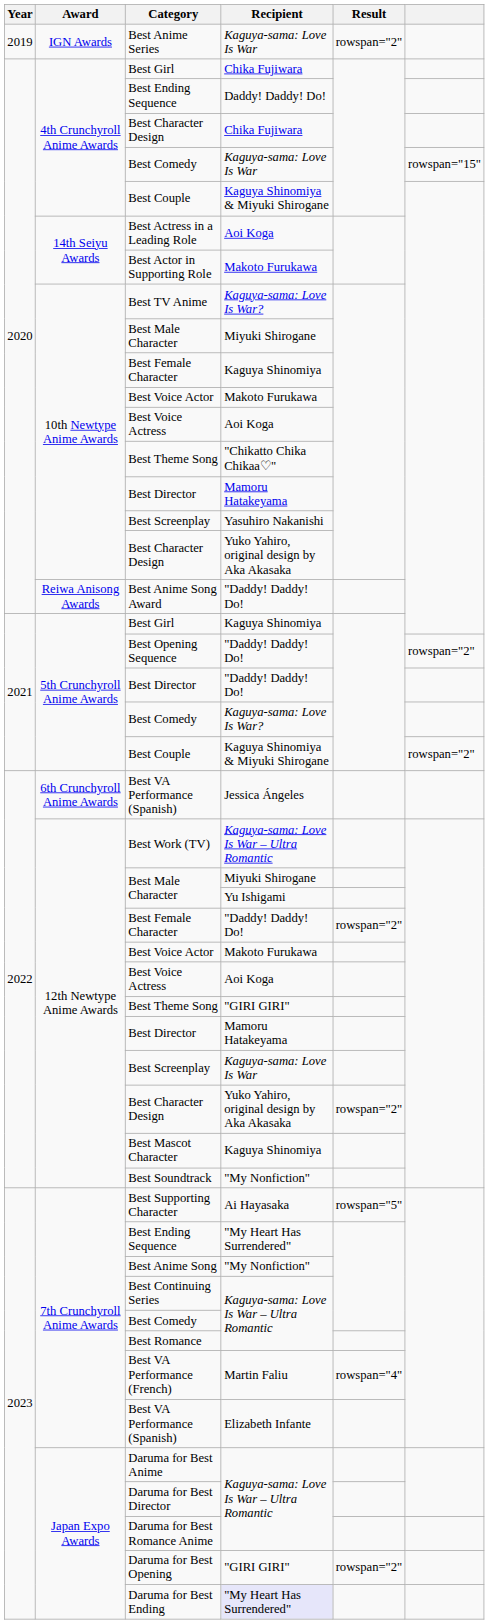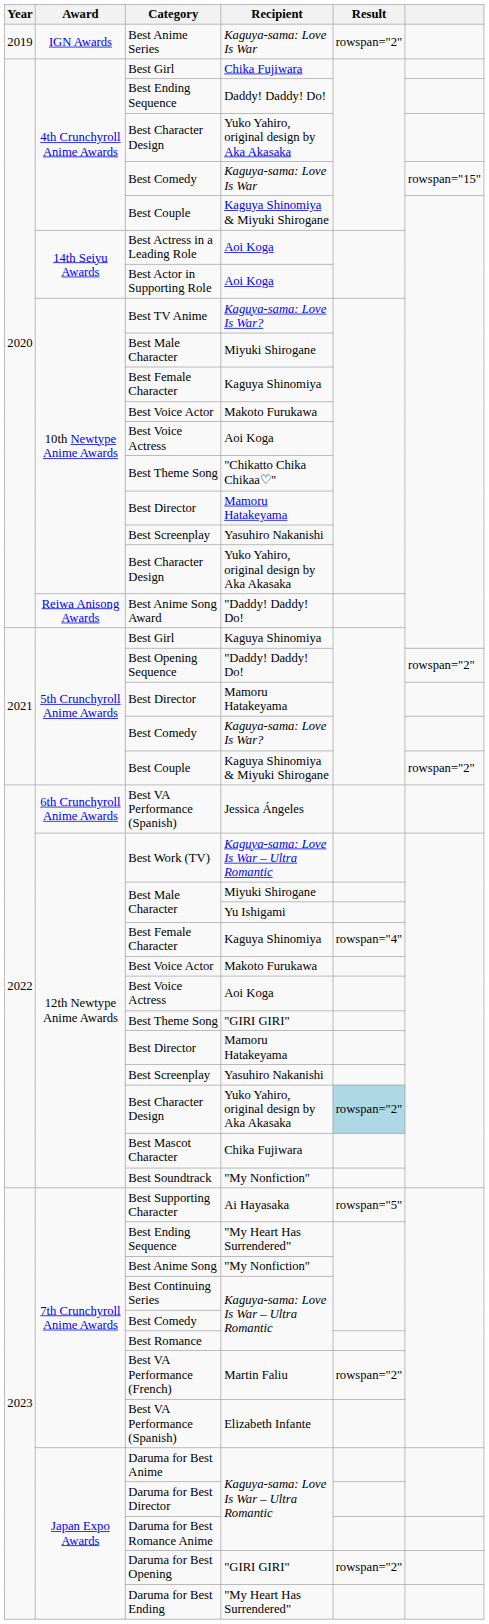4th Crunchyroll Anime Awards / Best Character Design | Recipient: Chika Fujiwara -> Yuko Yahiro, original design by Aka Akasaka
Best Actor in Supporting Role | Recipient: Makoto Furukawa -> Aoi Koga
5th Crunchyroll Anime Awards / Best Director | Recipient: "Daddy! Daddy! Do! -> Mamoru Hatakeyama
12th Newtype Anime Awards / Best Female Character | Recipient: "Daddy! Daddy! Do! -> Kaguya Shinomiya
12th Newtype Anime Awards / Best Female Character | Result: rowspan="2" -> rowspan="4"
12th Newtype Anime Awards / Best Screenplay | Recipient: Kaguya-sama: Love Is War -> Yasuhiro Nakanishi
12th Newtype Anime Awards / Best Character Design | Result: no background -> lightblue background
Best Mascot Character | Recipient: Kaguya Shinomiya -> Chika Fujiwara
Best VA Performance (French) | Result: rowspan="4" -> rowspan="2"
Daruma for Best Ending | Recipient: lavender background -> no background
